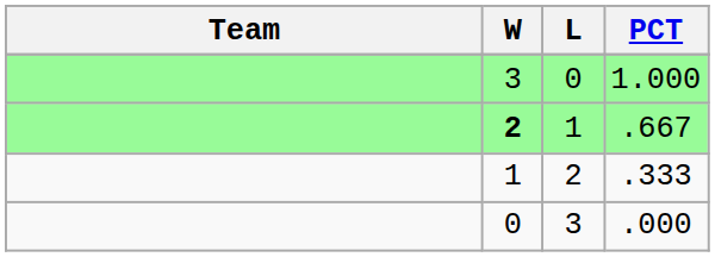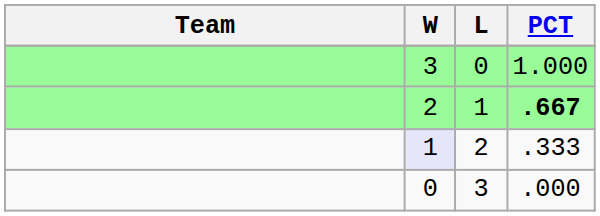row 3 | W: bold -> normal
row 3 | PCT: normal -> bold
row 4 | W: no background -> lavender background
